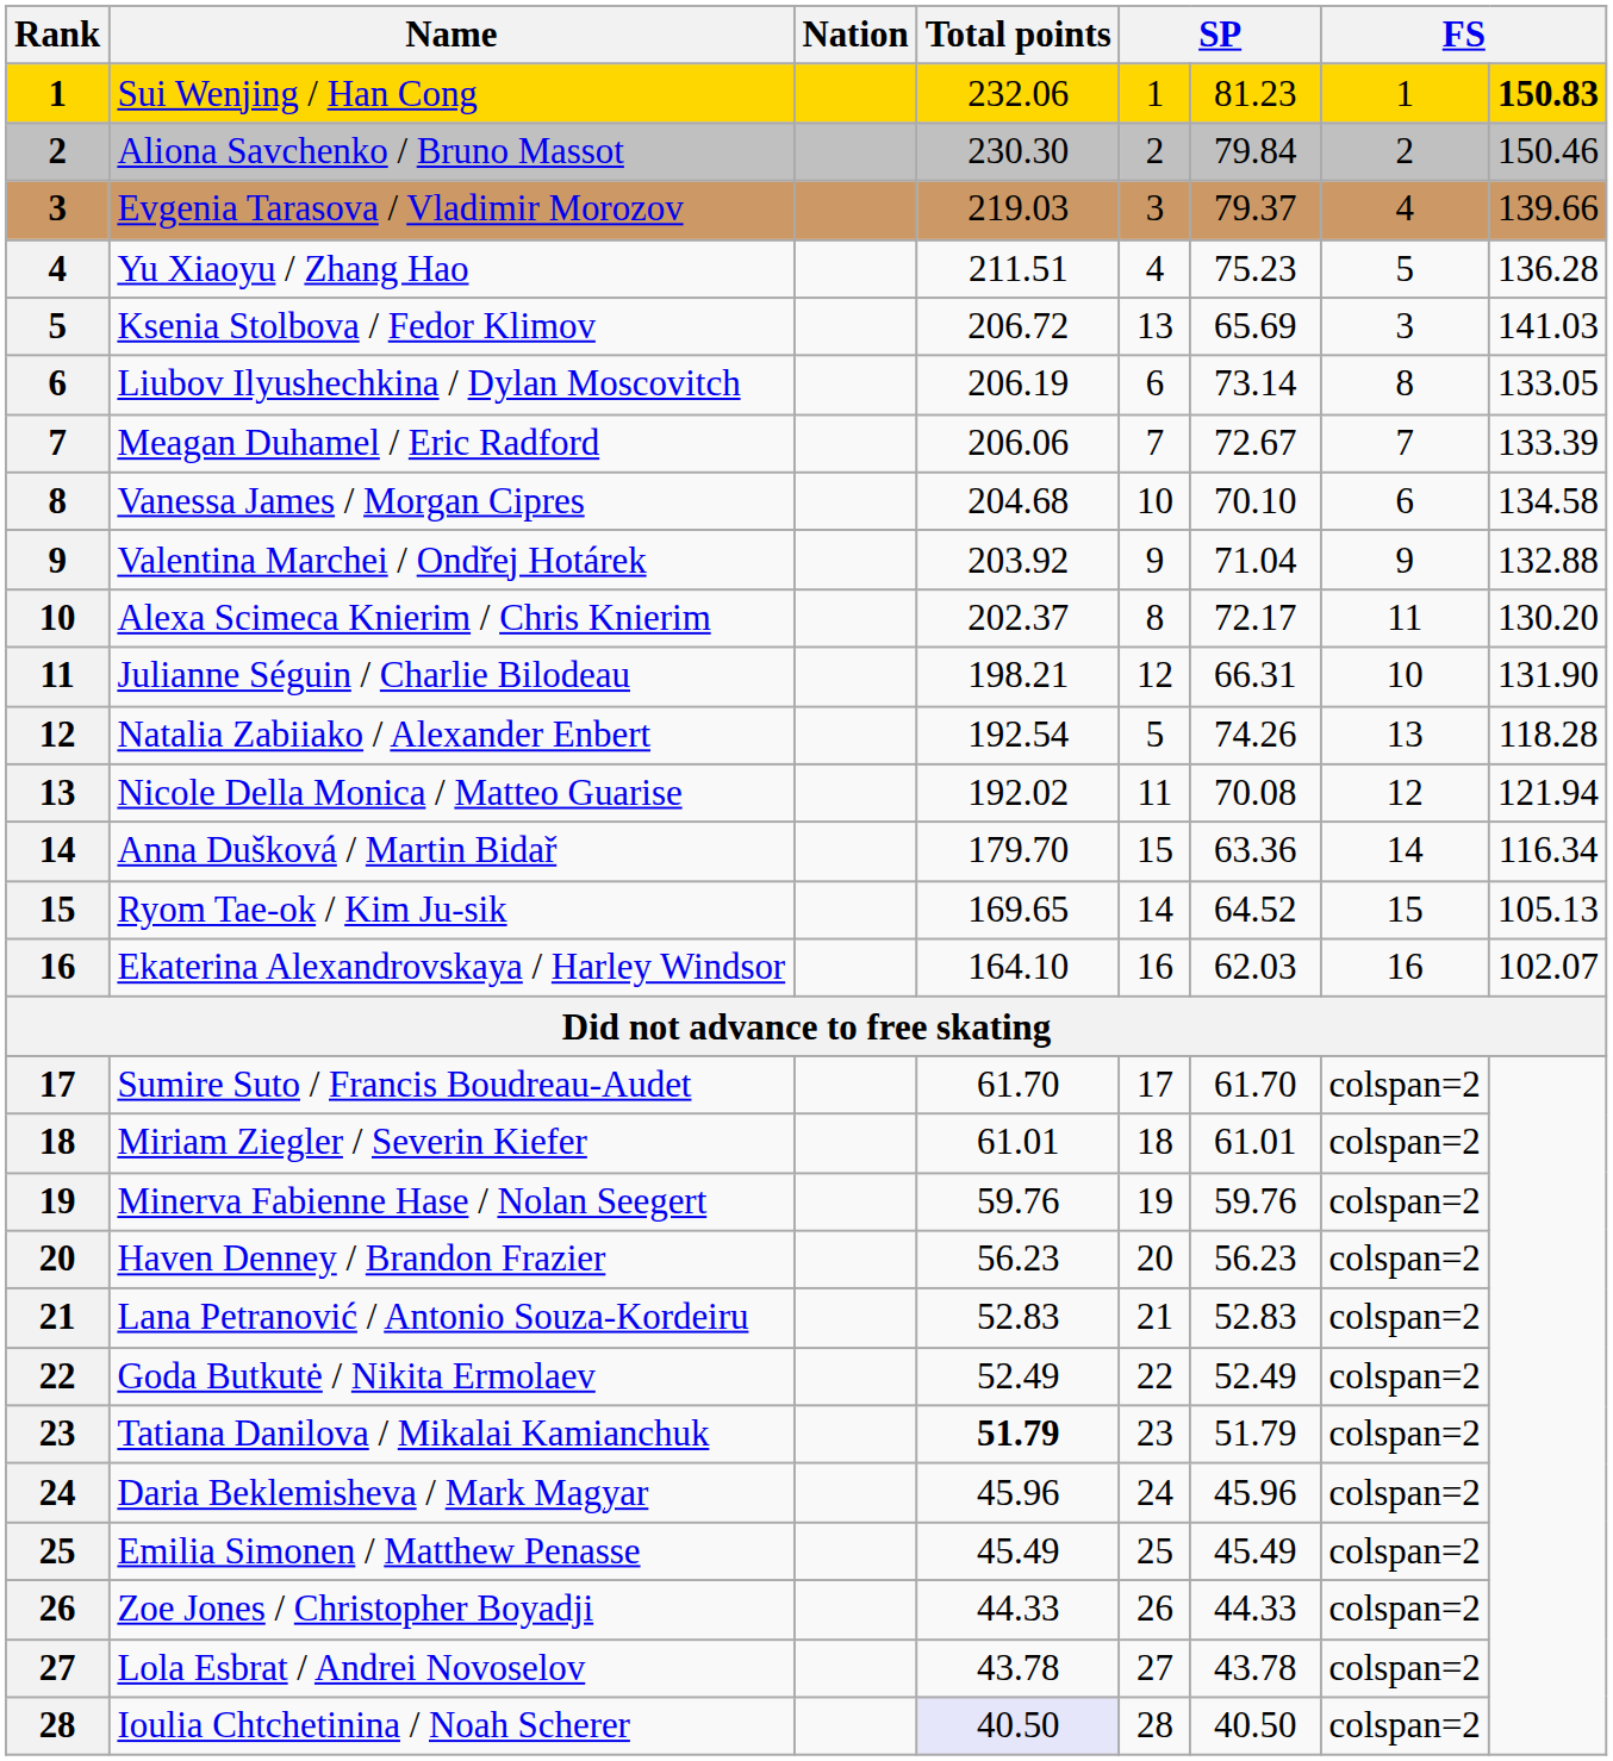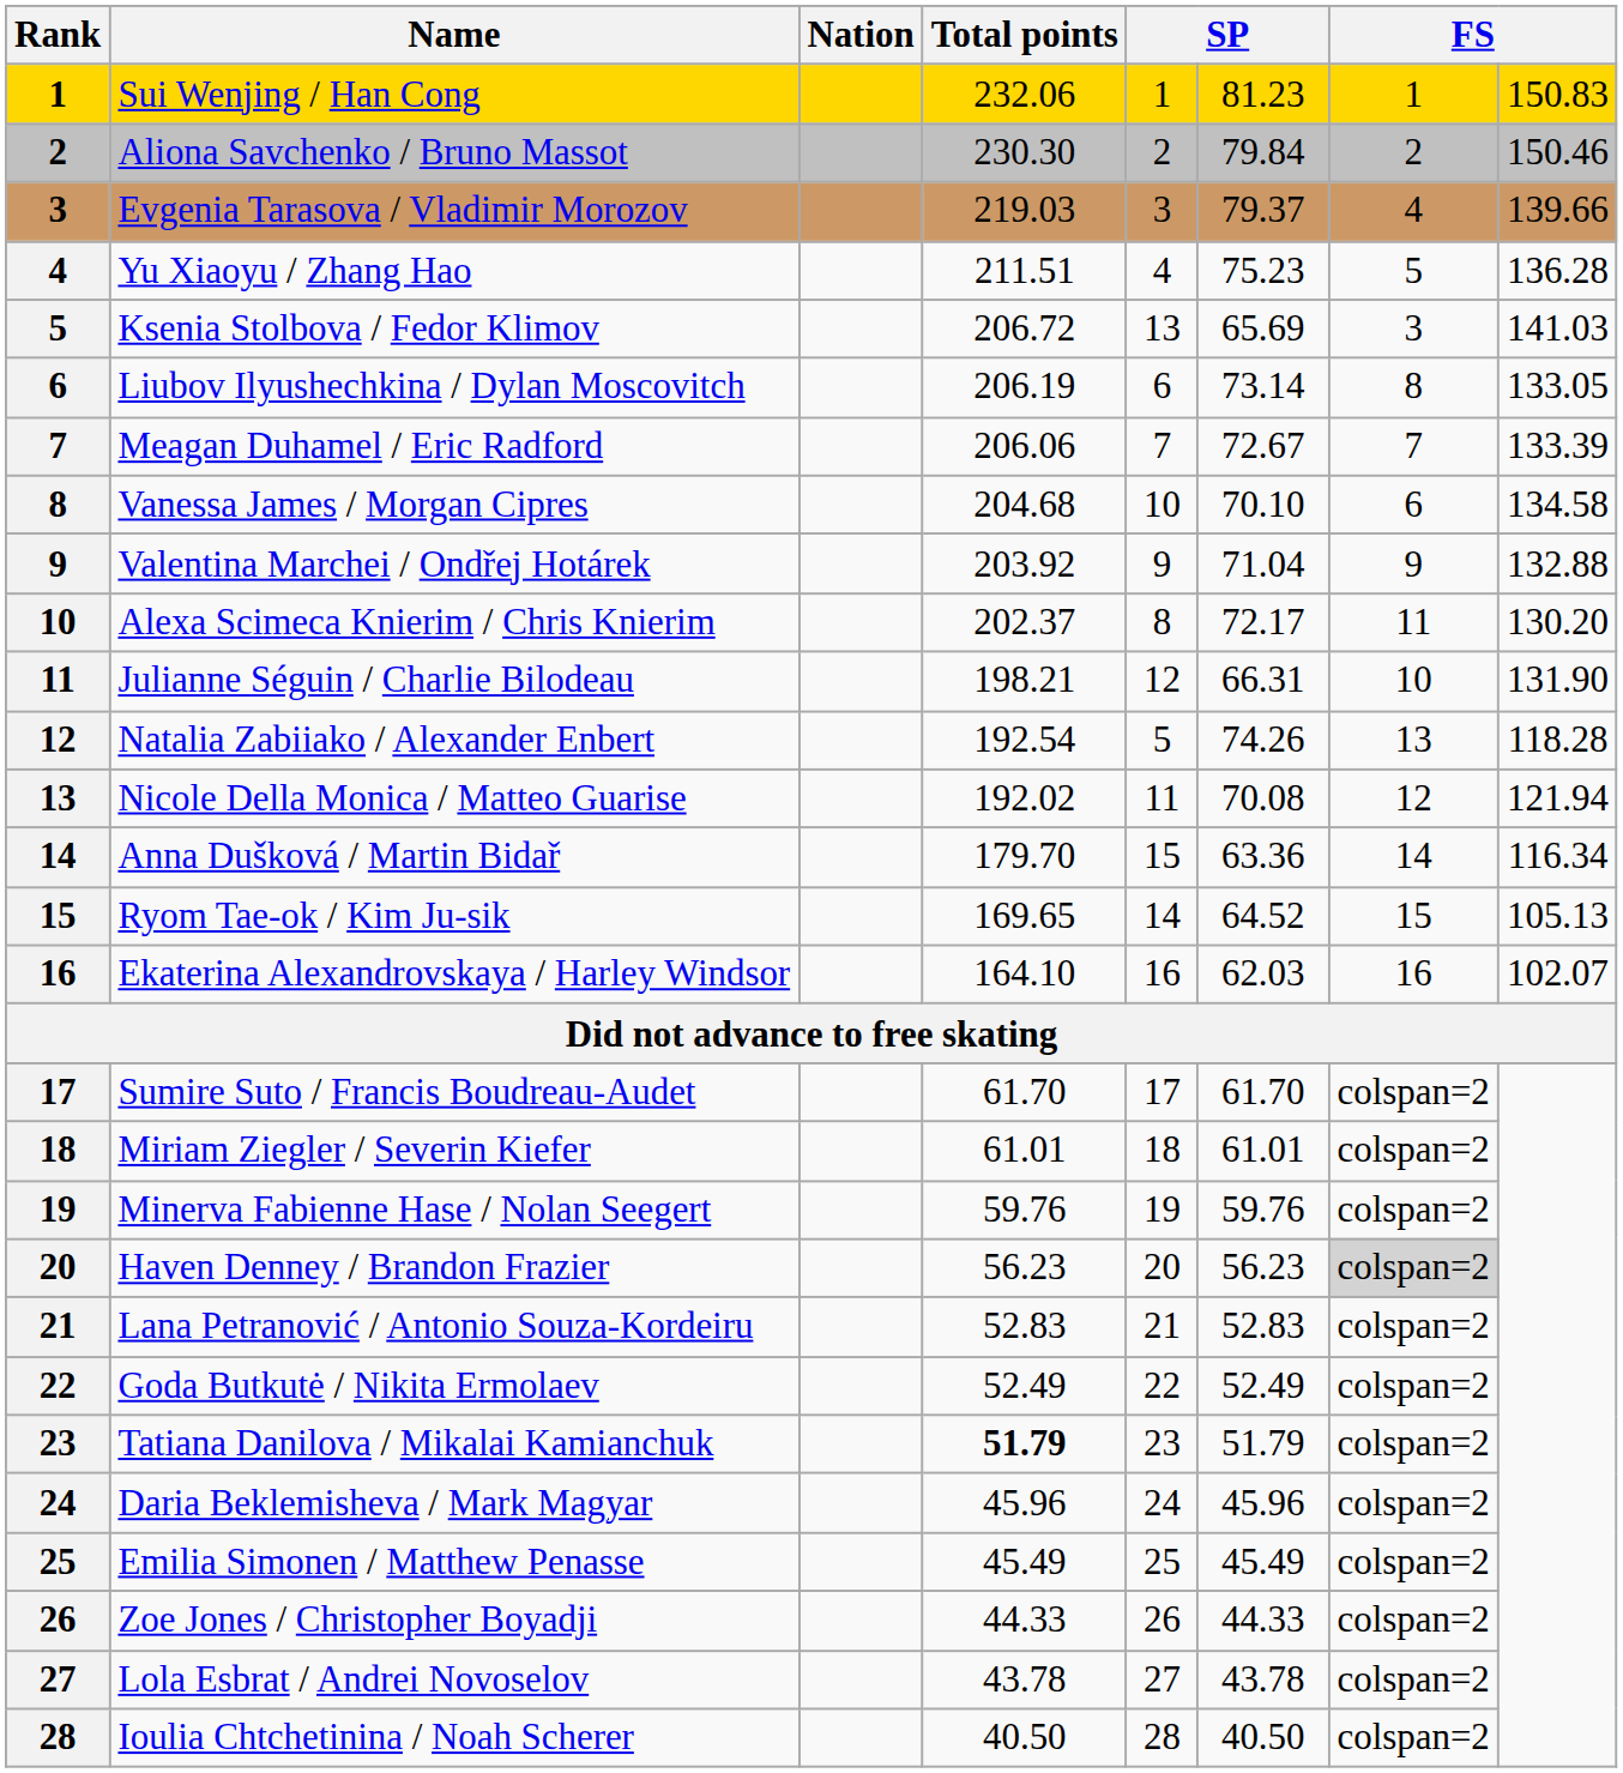Sui Wenjing / Han Cong | column 8: bold -> normal
Haven Denney / Brandon Frazier | column 7: no background -> lightgrey background
Ioulia Chtchetinina / Noah Scherer | Total points: lavender background -> no background
